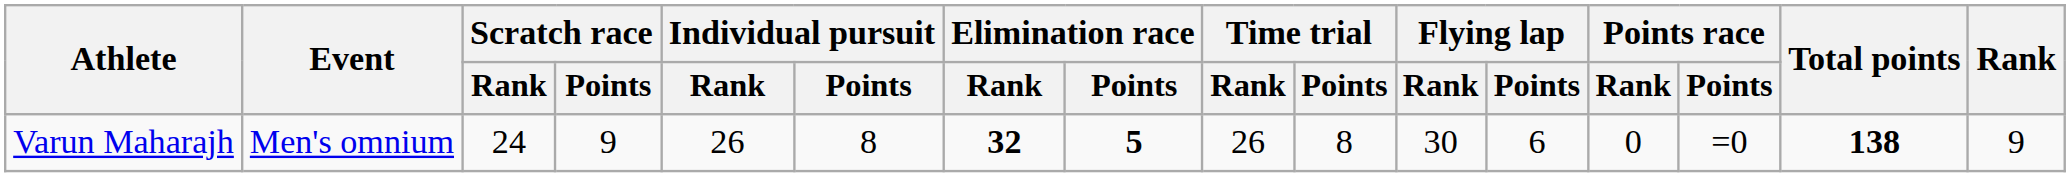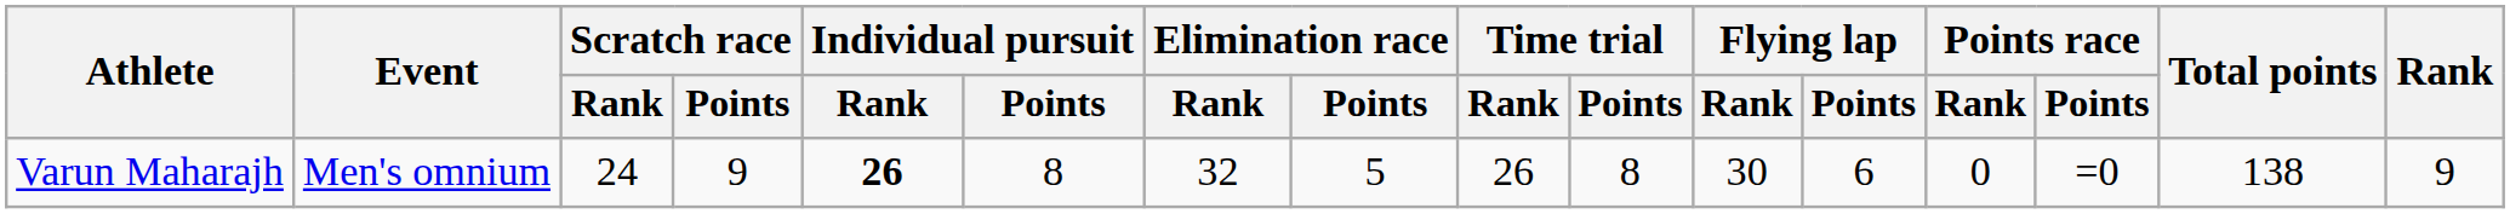Varun Maharajh | Individual pursuit / Rank: normal -> bold
Varun Maharajh | Elimination race / Rank: bold -> normal
Varun Maharajh | Elimination race / Points: bold -> normal
Varun Maharajh | Total points: bold -> normal
